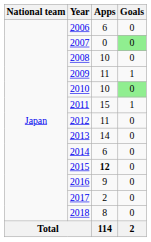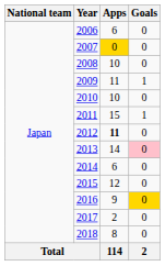2007 | Apps: no background -> gold background
2007 | Goals: lightgreen background -> no background
2010 | Goals: lightgreen background -> no background
2012 | Apps: normal -> bold
2013 | Goals: no background -> pink background
2015 | Apps: bold -> normal
2016 | Goals: no background -> gold background
